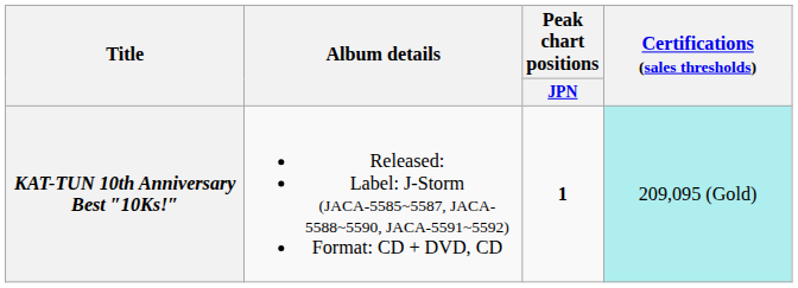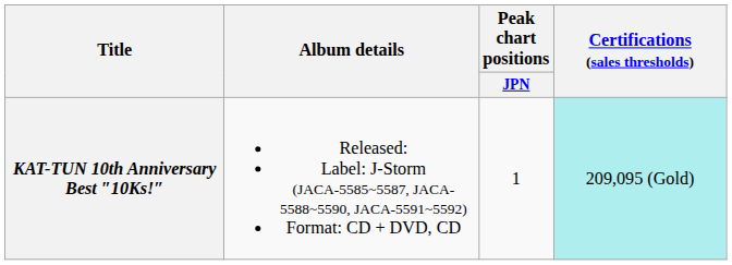KAT-TUN 10th Anniversary Best ″10Ks!″ | Peak chart positions / JPN: bold -> normal
